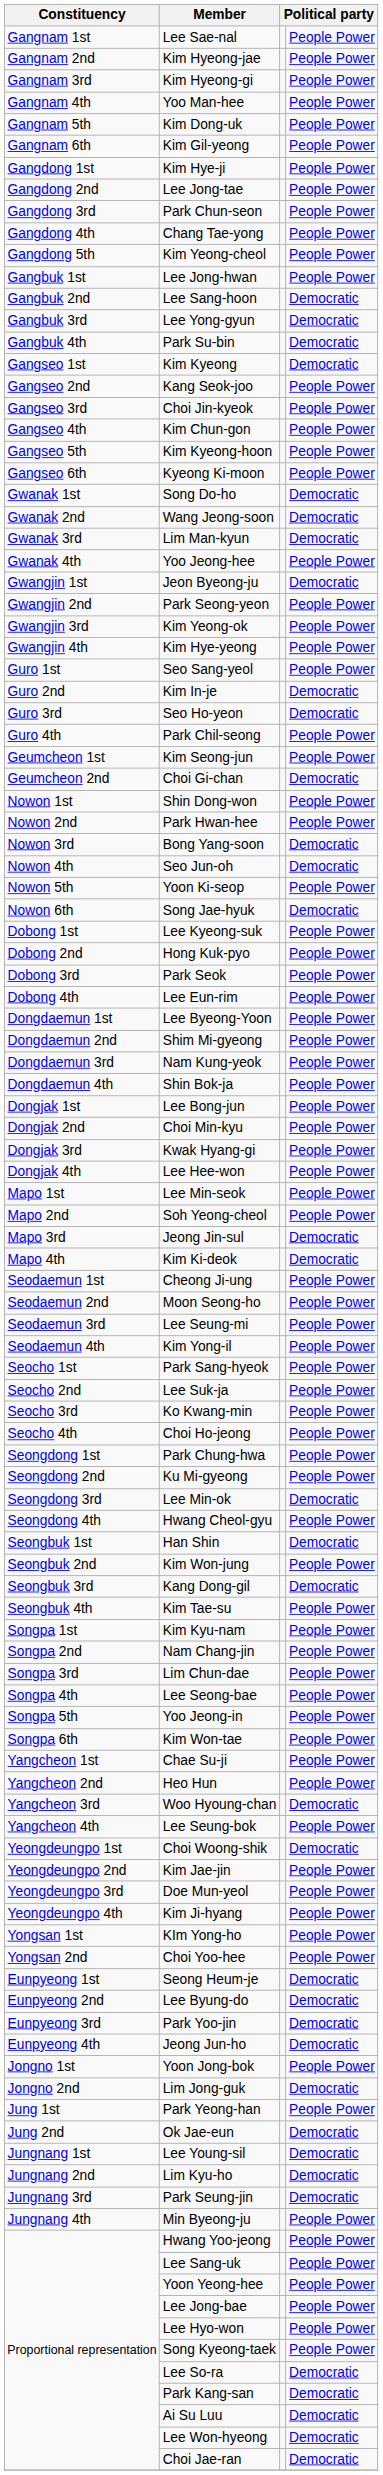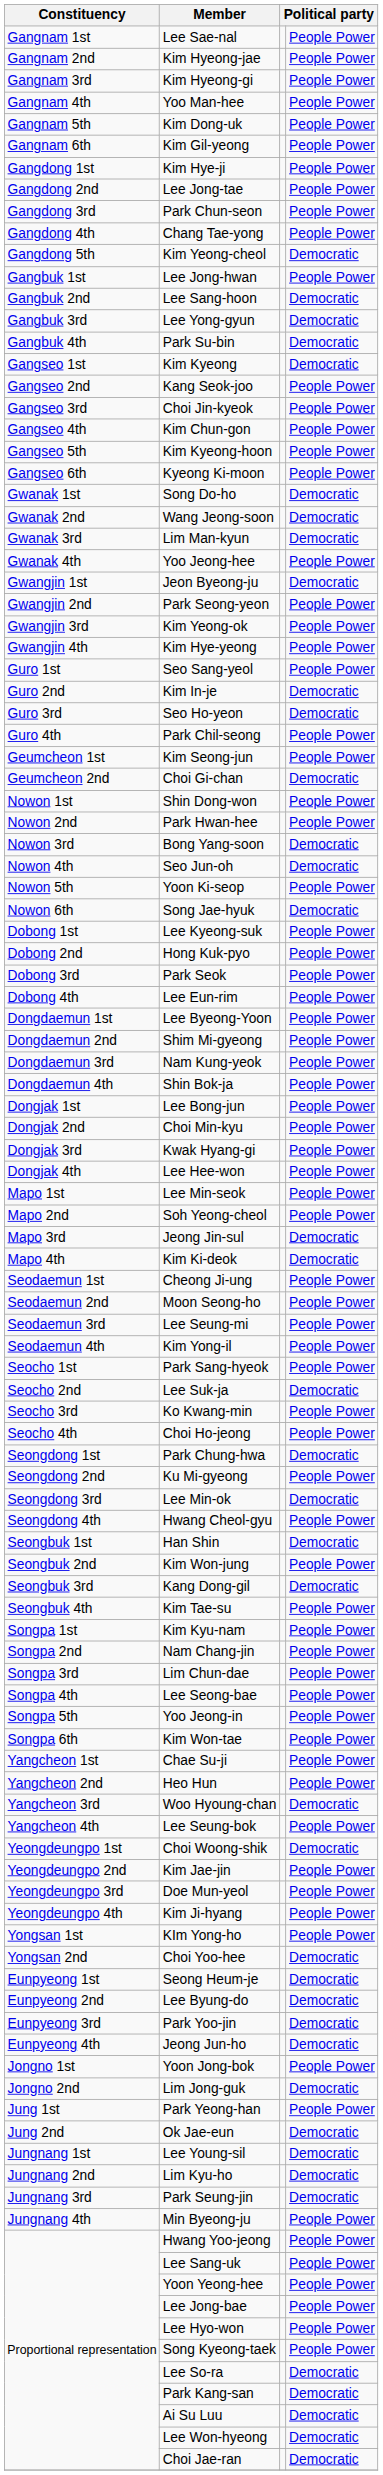Kim Yeong-cheol | column 4: People Power -> Democratic
Lee Suk-ja | column 4: People Power -> Democratic
Park Chung-hwa | column 4: People Power -> Democratic
Choi Yoo-hee | column 4: People Power -> Democratic
